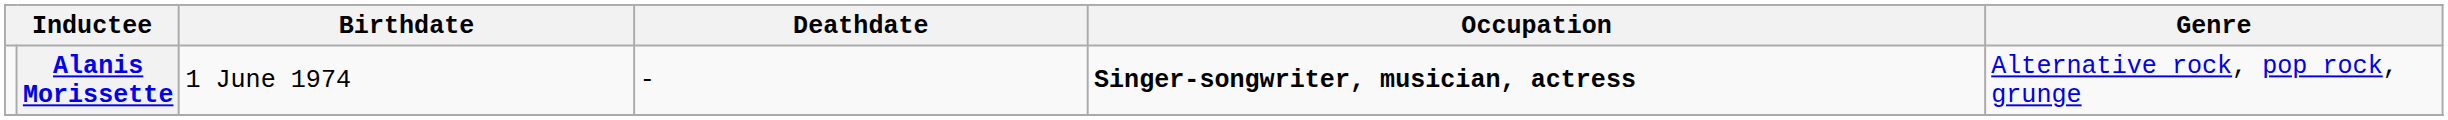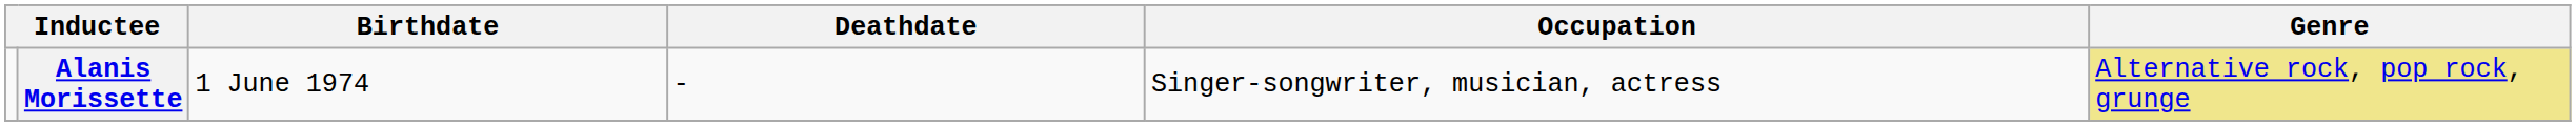Alanis Morissette | Occupation: bold -> normal
Alanis Morissette | Genre: no background -> khaki background
